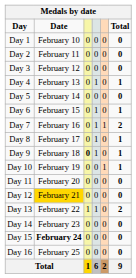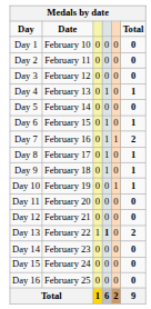Day 9 | column 3: bold -> normal
Day 12 | Date: gold background -> no background
Day 13 | column 4: normal -> bold
Day 15 | Date: bold -> normal
